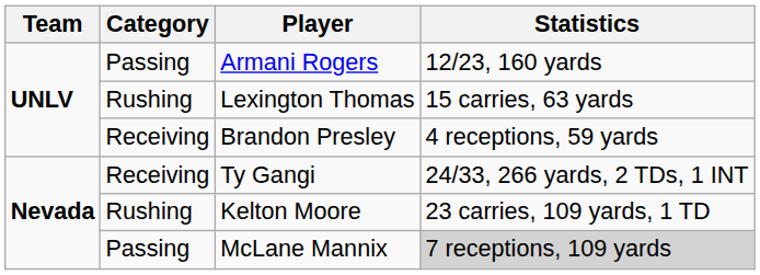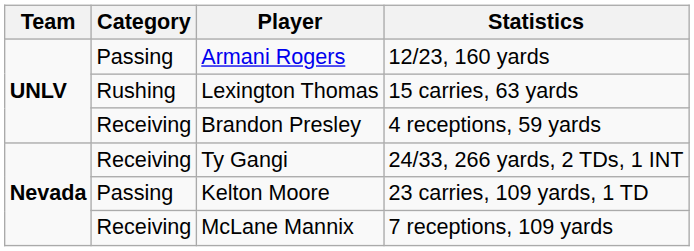Kelton Moore | Category: Rushing -> Passing
McLane Mannix | Category: Passing -> Receiving
McLane Mannix | Statistics: lightgrey background -> no background
